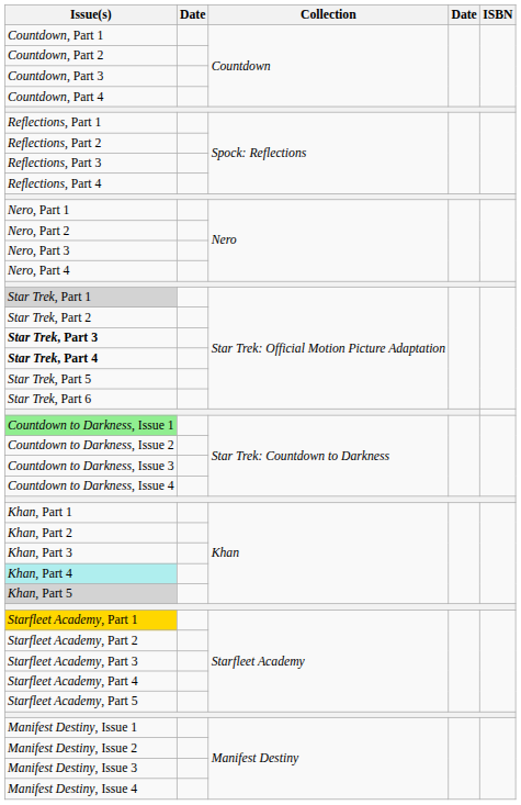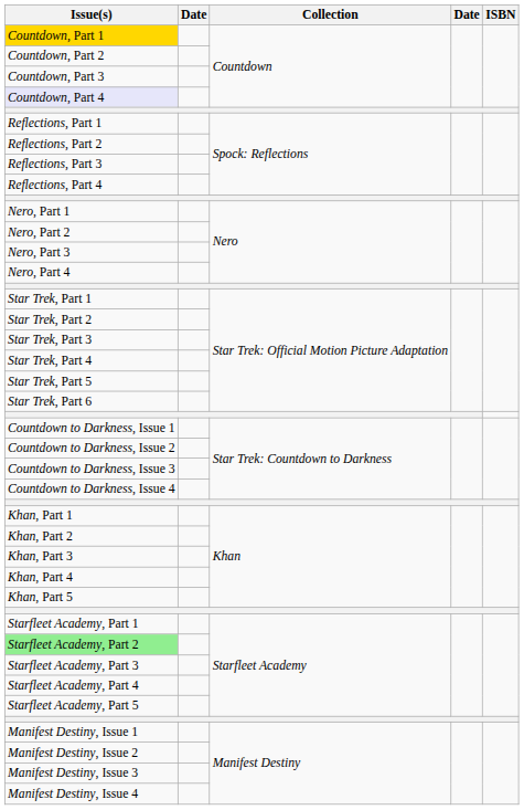Countdown, Part 1 | Issue(s): no background -> gold background
Countdown, Part 4 | Issue(s): no background -> lavender background
Star Trek, Part 1 | Issue(s): lightgrey background -> no background
Star Trek, Part 3 | Issue(s): bold -> normal
Star Trek, Part 4 | Issue(s): bold -> normal
Countdown to Darkness, Issue 1 | Issue(s): lightgreen background -> no background
Khan, Part 4 | Issue(s): paleturquoise background -> no background
Khan, Part 5 | Issue(s): lightgrey background -> no background
Starfleet Academy, Part 1 | Issue(s): gold background -> no background
Starfleet Academy, Part 2 | Issue(s): no background -> lightgreen background
